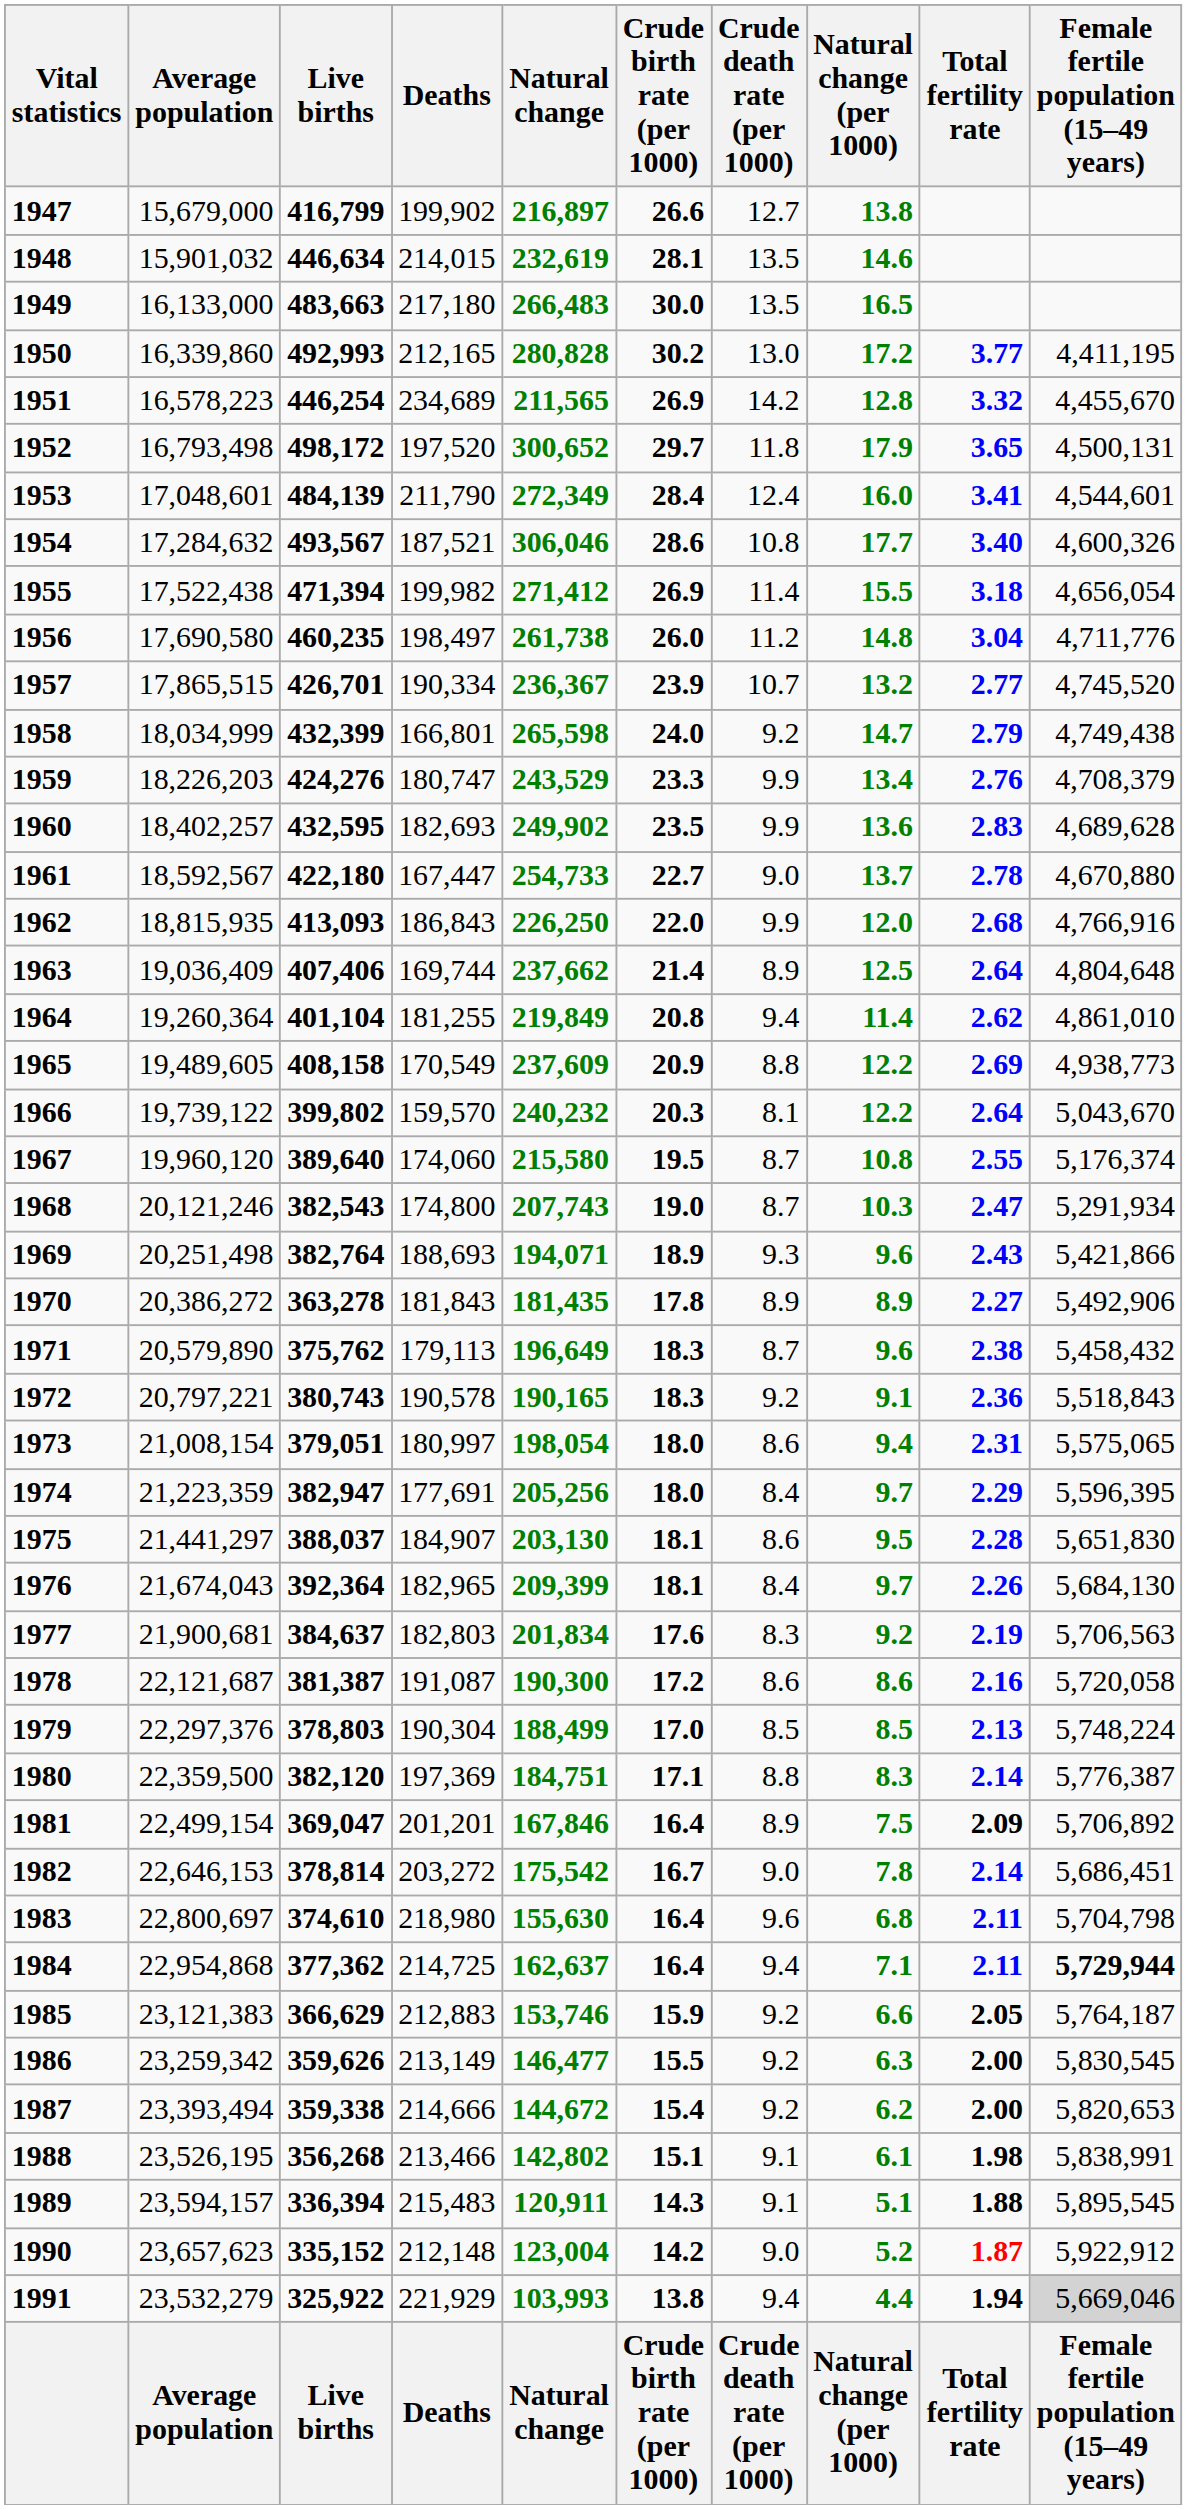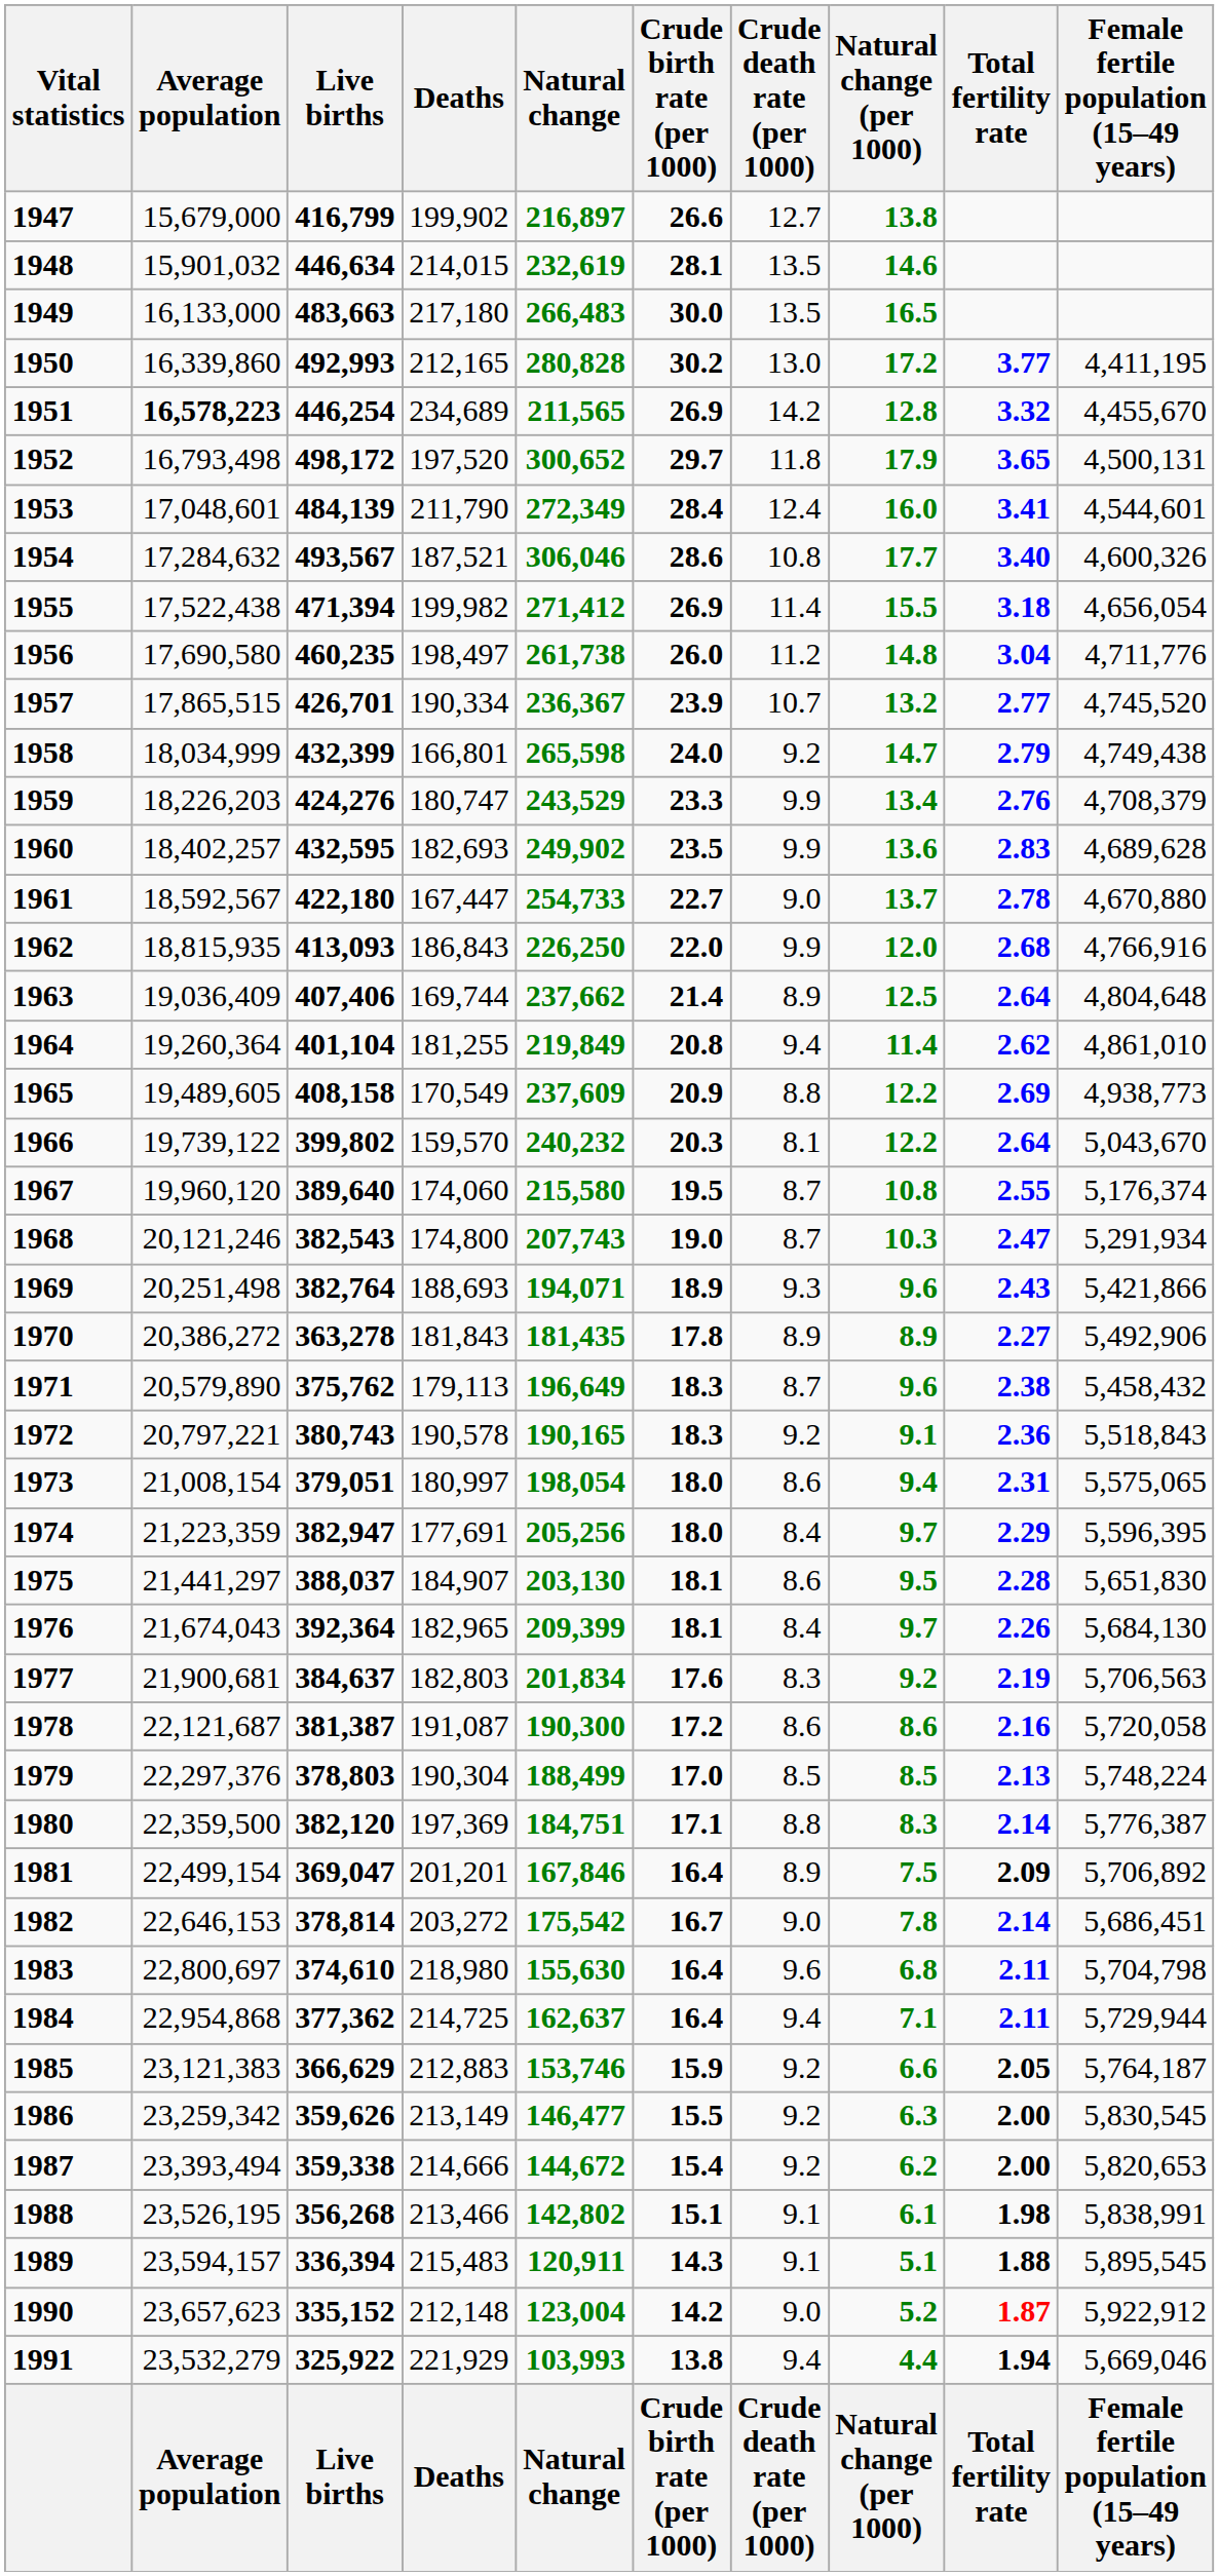1951 | Average population: normal -> bold
1984 | Female fertile population (15–49 years): bold -> normal
1991 | Female fertile population (15–49 years): lightgrey background -> no background
